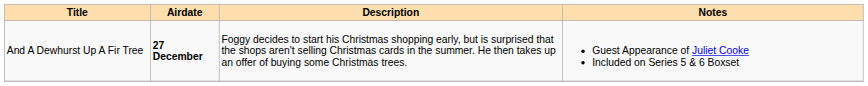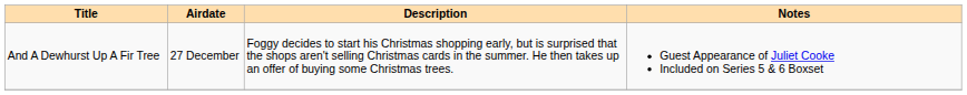And A Dewhurst Up A Fir Tree | Airdate: bold -> normal
